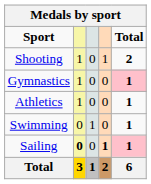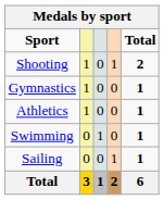Gymnastics | Total: pink background -> no background
Sailing | column 2: bold -> normal
Sailing | column 4: bold -> normal
Sailing | Total: pink background -> no background
